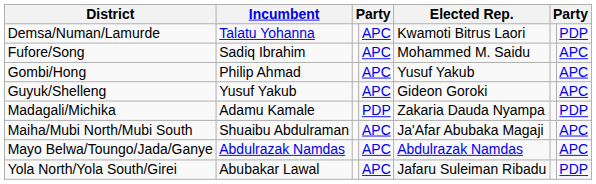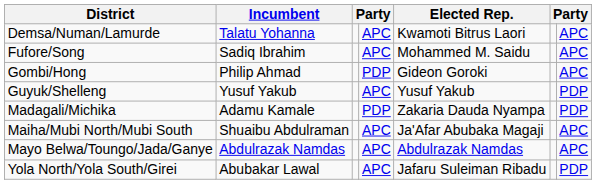Demsa/Numan/Lamurde | column 7: PDP -> APC
Gombi/Hong | column 4: APC -> PDP
Gombi/Hong | Elected Rep.: Yusuf Yakub -> Gideon Goroki
Guyuk/Shelleng | Elected Rep.: Gideon Goroki -> Yusuf Yakub
Guyuk/Shelleng | column 7: APC -> PDP
